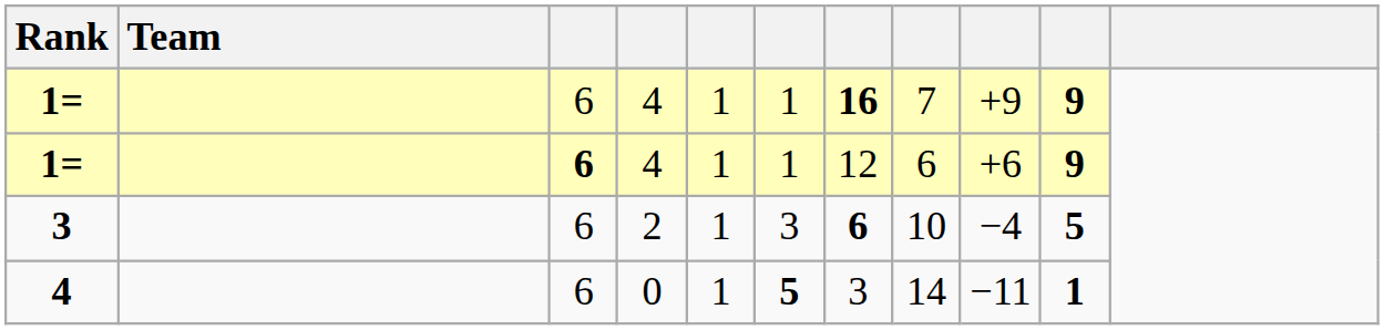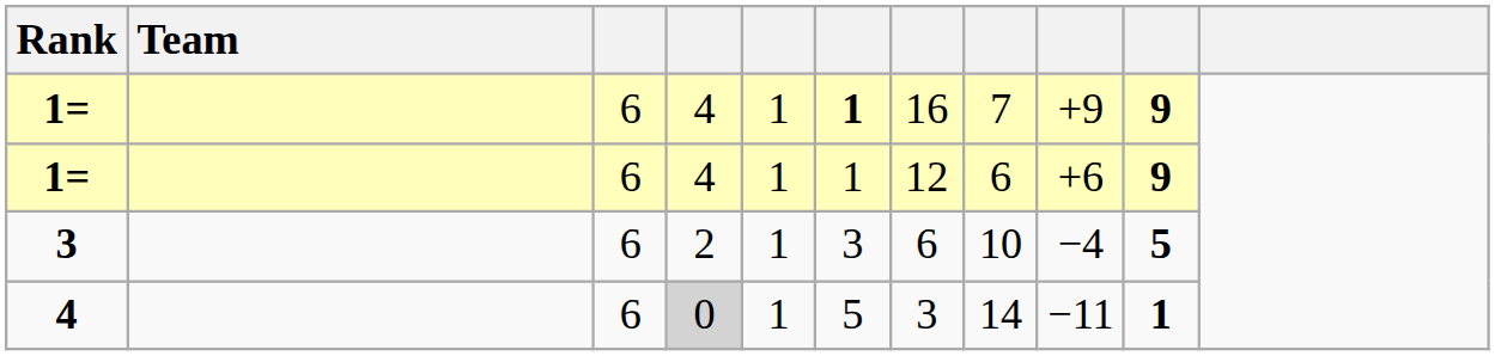row 2 | column 6: normal -> bold
row 2 | column 7: bold -> normal
row 3 | column 3: bold -> normal
row 4 | column 7: bold -> normal
row 5 | column 4: no background -> lightgrey background
row 5 | column 6: bold -> normal
